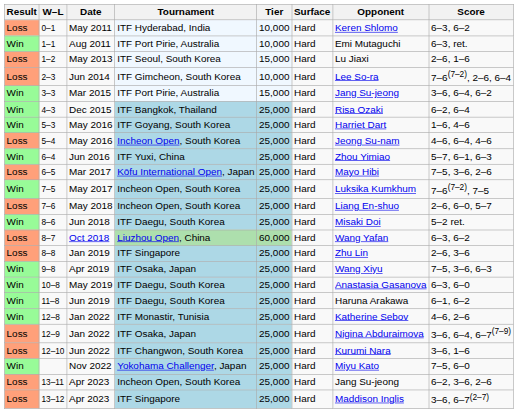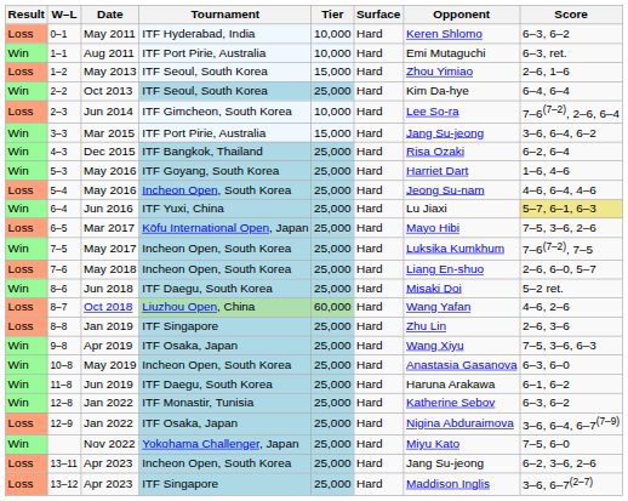1–2 | Opponent: Lu Jiaxi -> Zhou Yimiao
+ row: Win | 2–2 | Oct 2013 | ITF Seoul, South Korea | 25,000 | Hard | Kim Da-hye | 6–4, 6–4
6–4 | Opponent: Zhou Yimiao -> Lu Jiaxi
6–4 | Score: no background -> khaki background
8–7 | Score: 6–3, 6–2 -> 4–6, 2–6
10–8 | Tournament: ITF Daegu, South Korea -> Incheon Open, South Korea
12–8 | Score: 4–6, 2–6 -> 6–3, 6–2
- row: Loss | 12–10 | Jun 2022 | ITF Changwon, South Korea | 25,000 | Hard | Kurumi Nara | 3–6, 1–6
